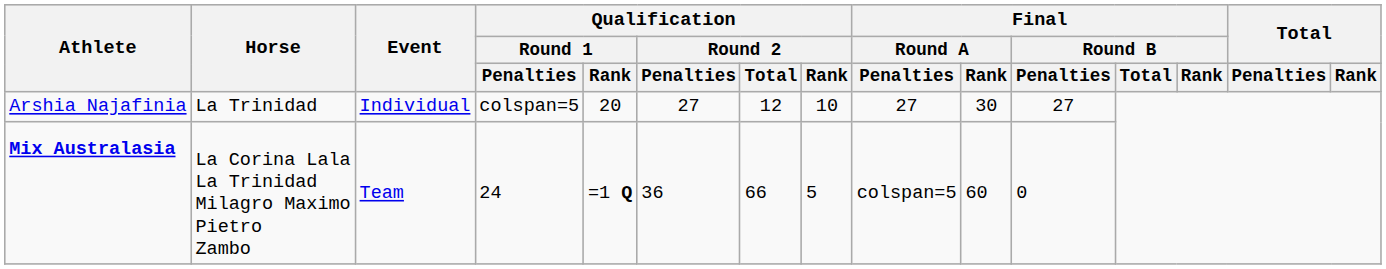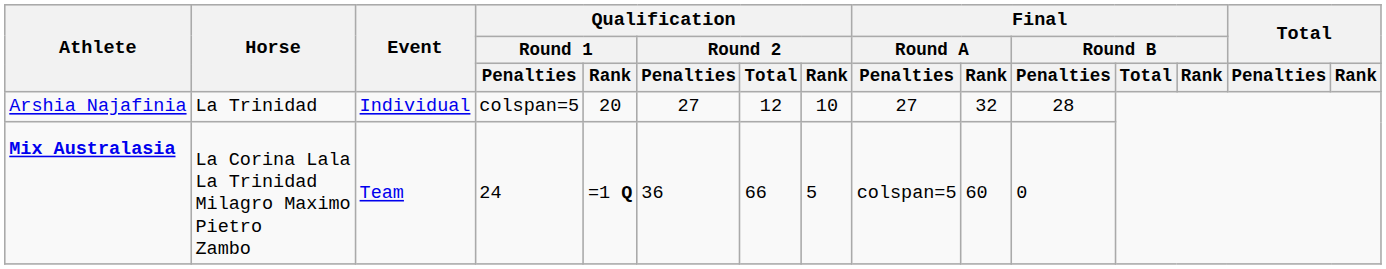Arshia Najafinia | Final / Round A / Rank: 30 -> 32
Arshia Najafinia | Final / Round B / Penalties: 27 -> 28
